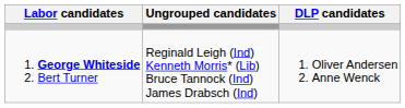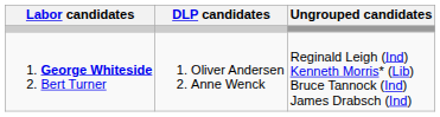columns swapped: DLP candidates <-> Ungrouped candidates
